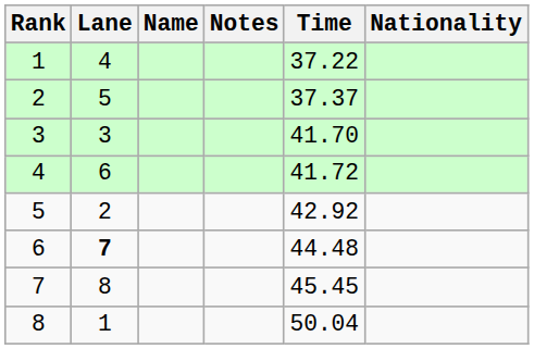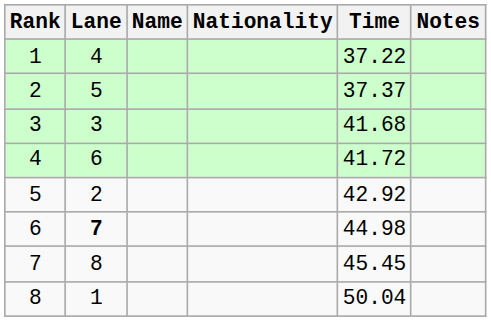columns swapped: Nationality <-> Notes
row 4 | Time: 41.70 -> 41.68
row 7 | Time: 44.48 -> 44.98
